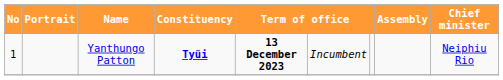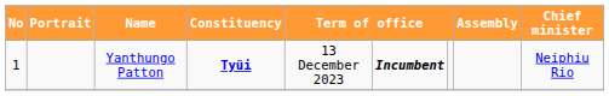Yanthungo Patton | column 5: bold -> normal
Yanthungo Patton | column 6: normal -> bold
